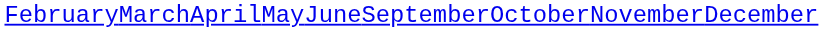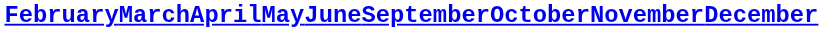row 1 | column 1: normal -> bold
